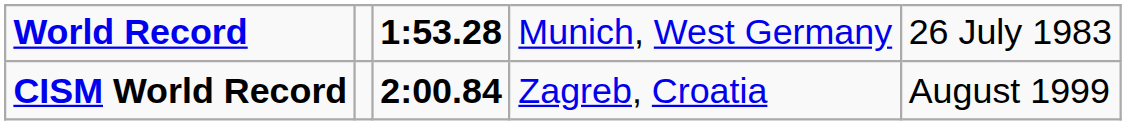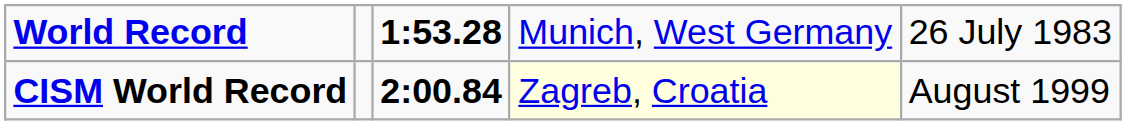CISM World Record | column 4: no background -> lightyellow background
